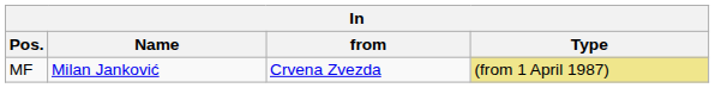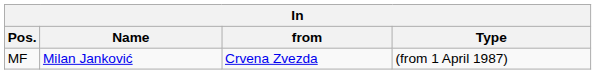MF | Type: khaki background -> no background
